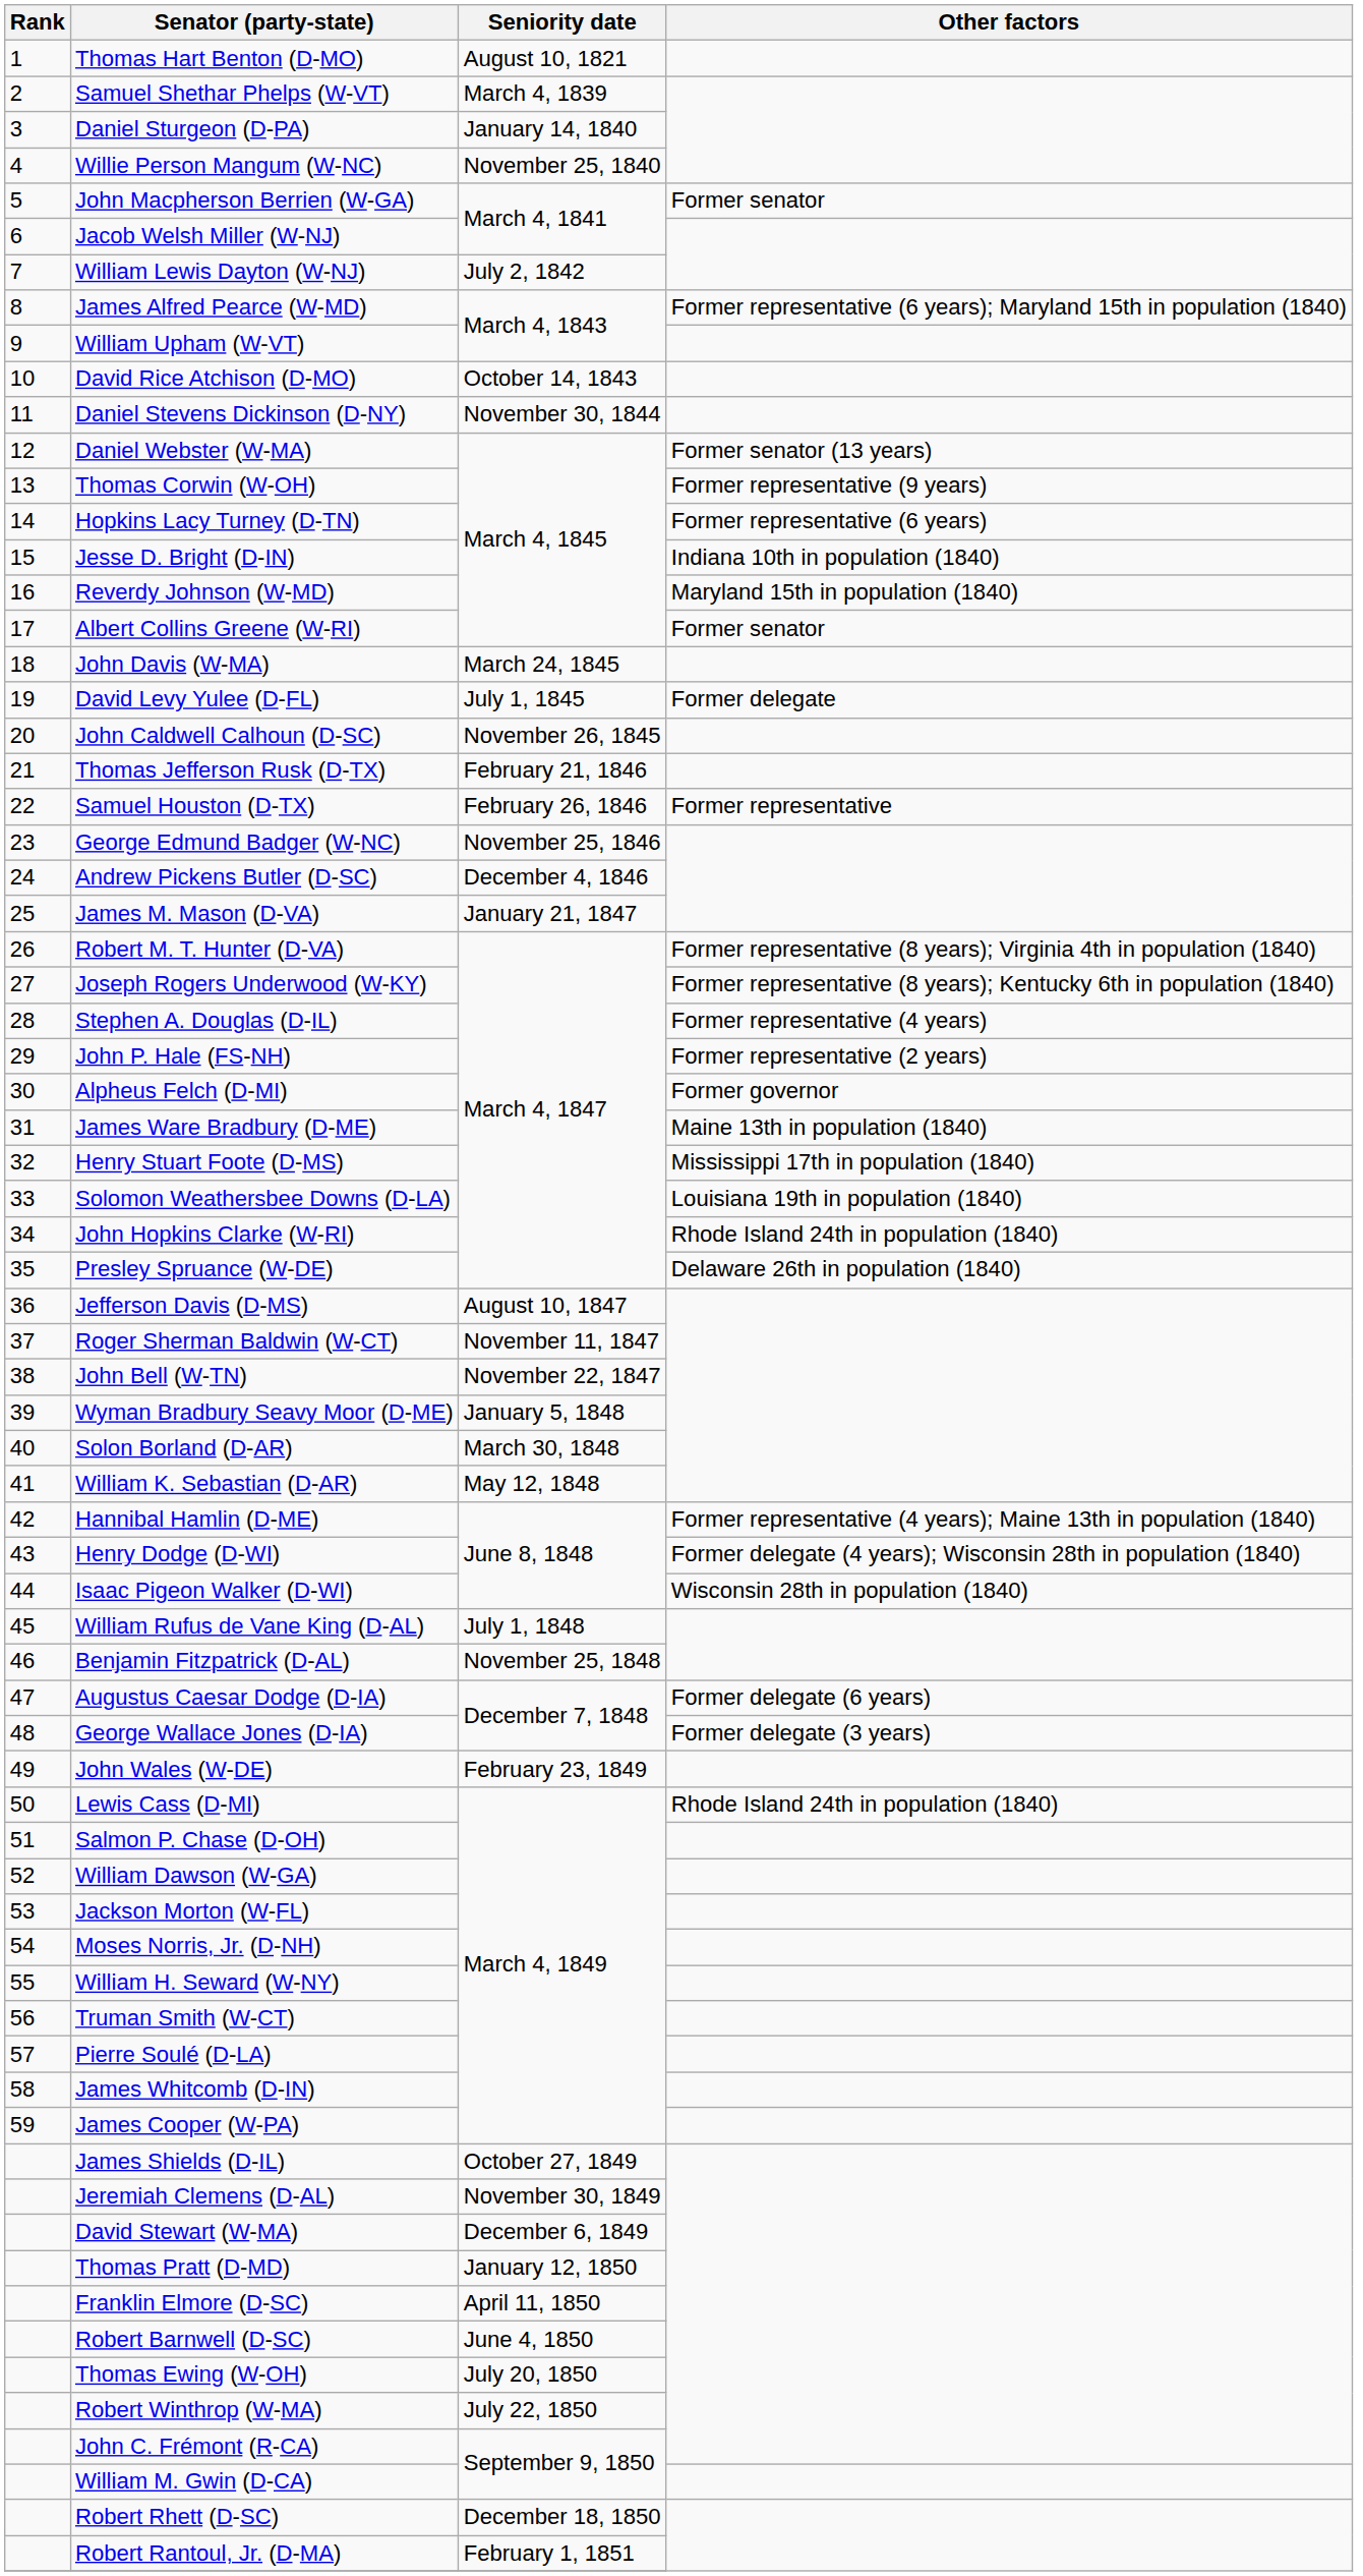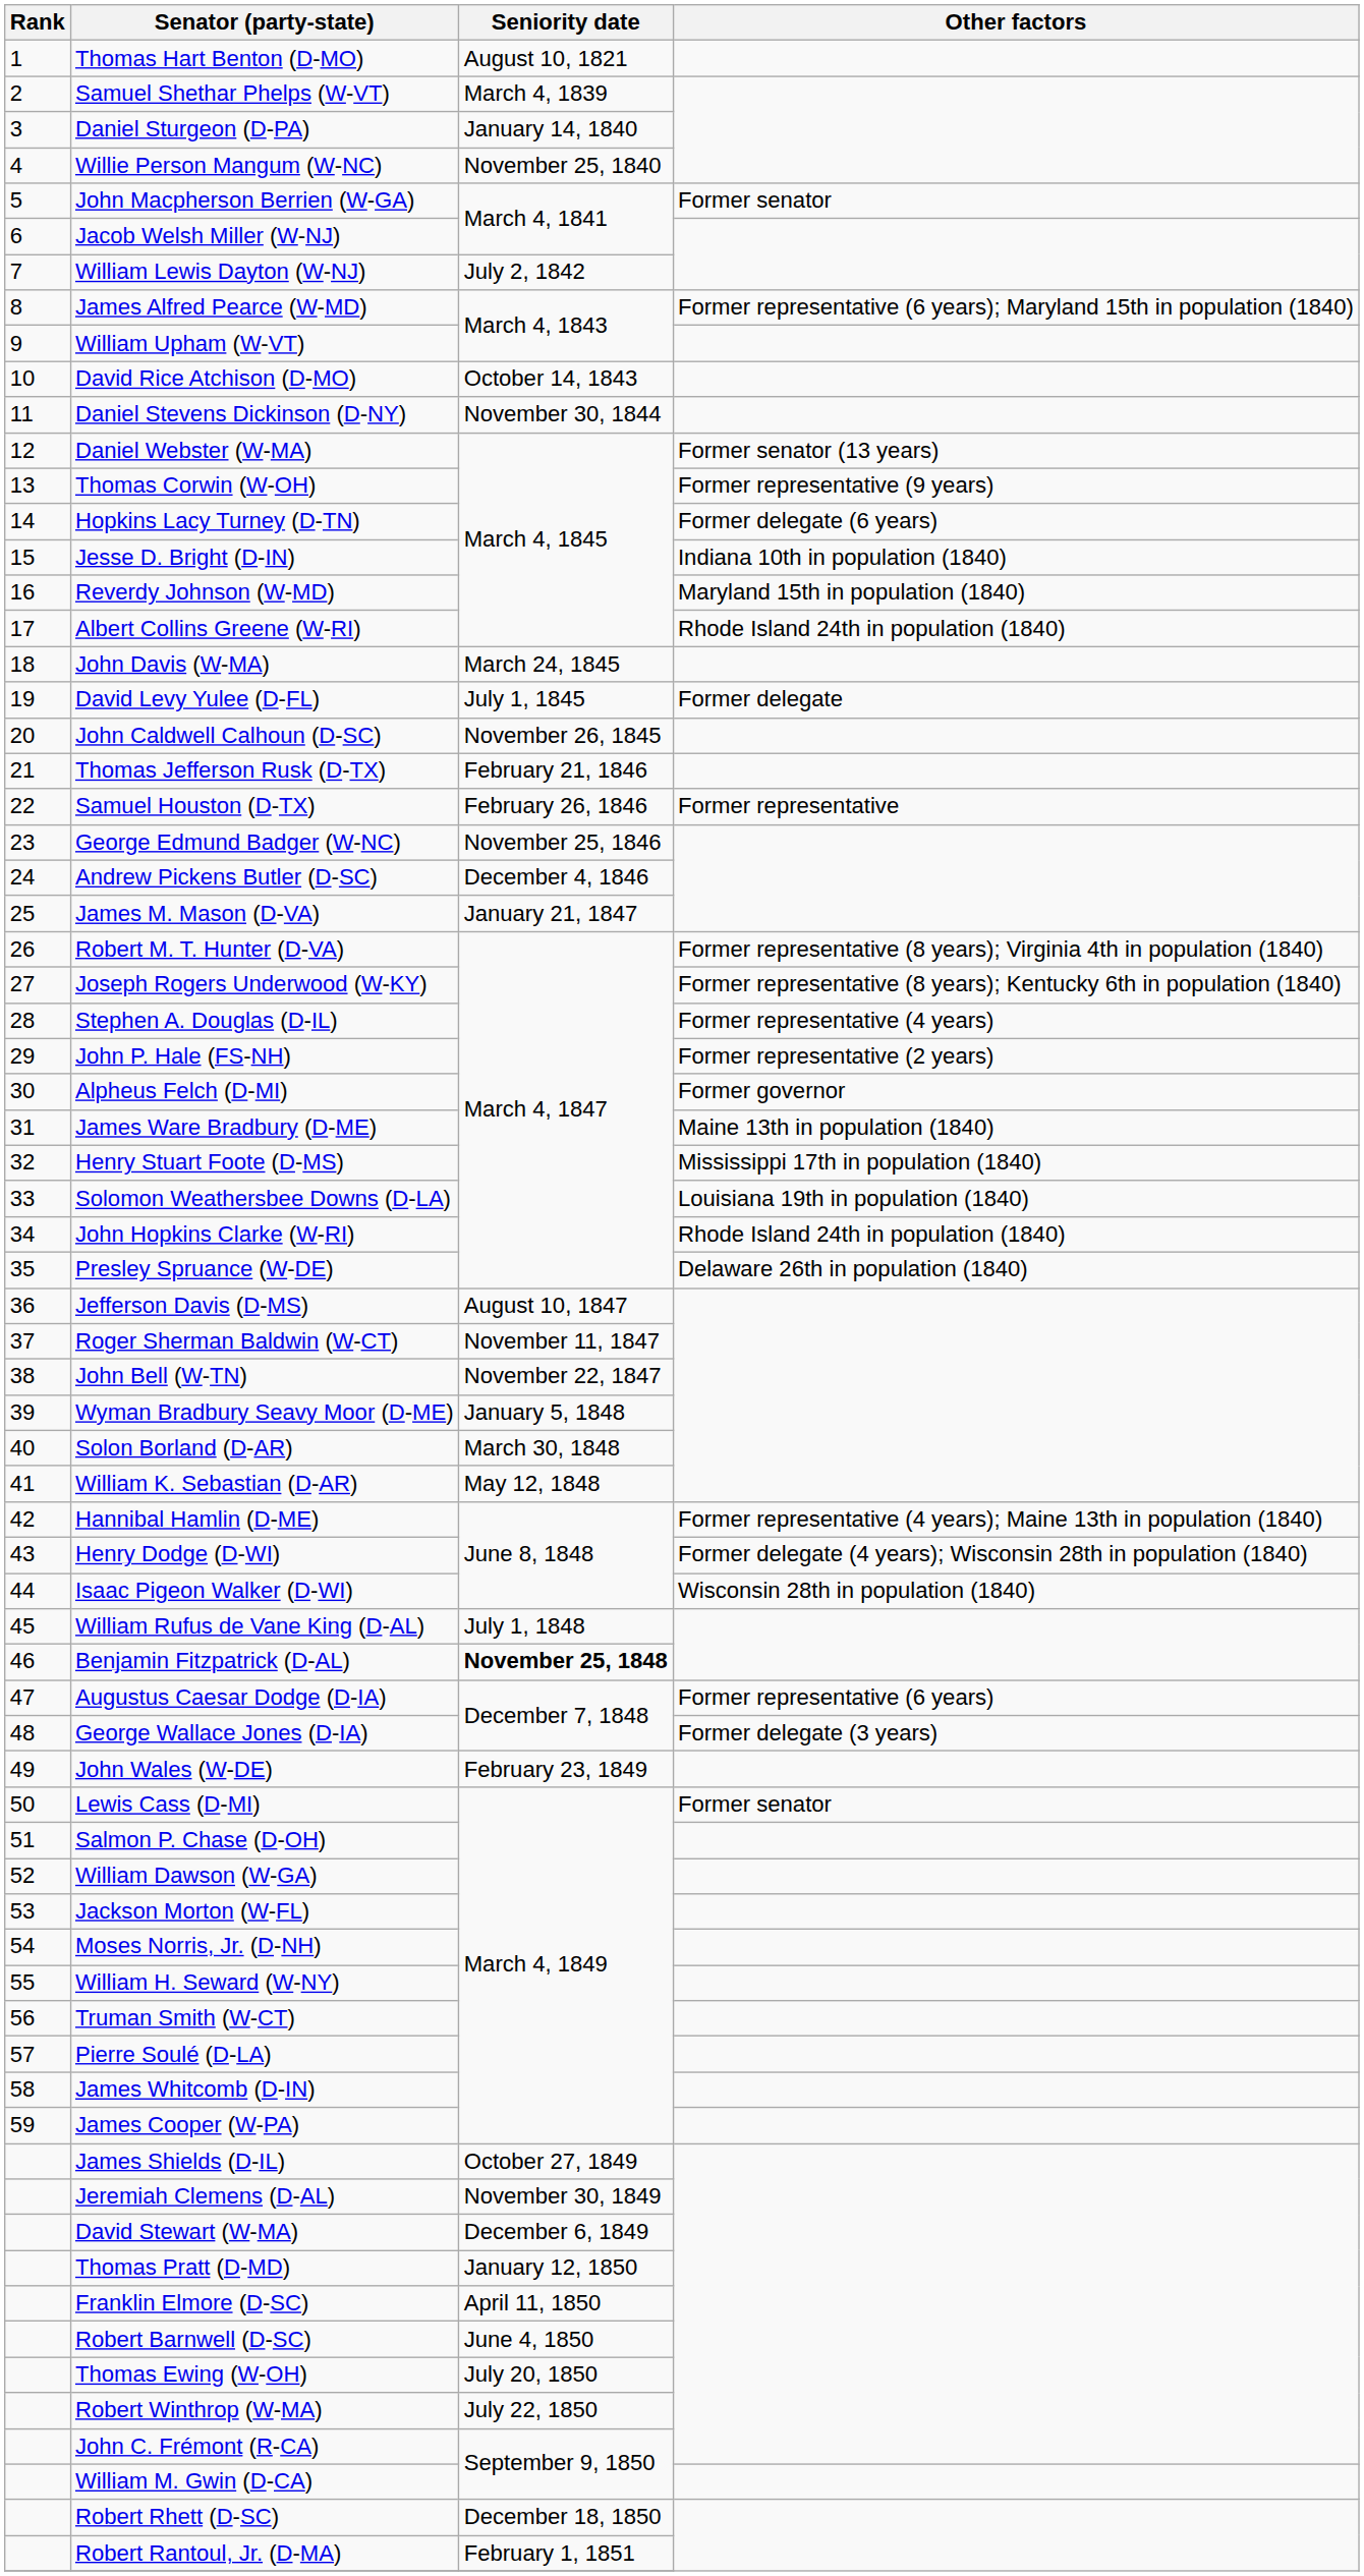Hopkins Lacy Turney (D-TN) | Other factors: Former representative (6 years) -> Former delegate (6 years)
Albert Collins Greene (W-RI) | Other factors: Former senator -> Rhode Island 24th in population (1840)
Benjamin Fitzpatrick (D-AL) | Seniority date: normal -> bold
Augustus Caesar Dodge (D-IA) | Other factors: Former delegate (6 years) -> Former representative (6 years)
Lewis Cass (D-MI) | Other factors: Rhode Island 24th in population (1840) -> Former senator
